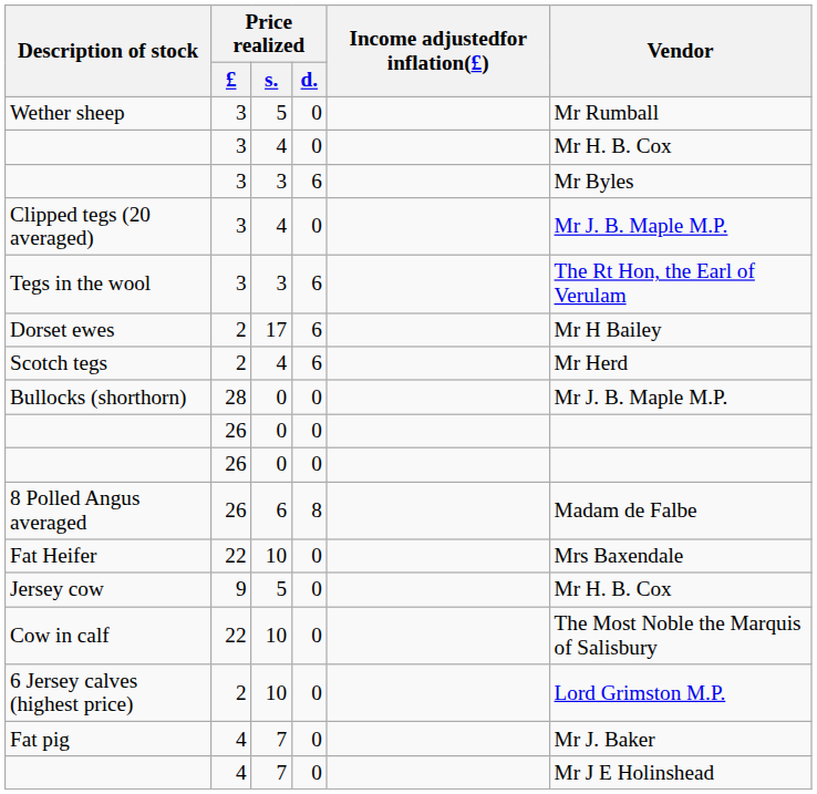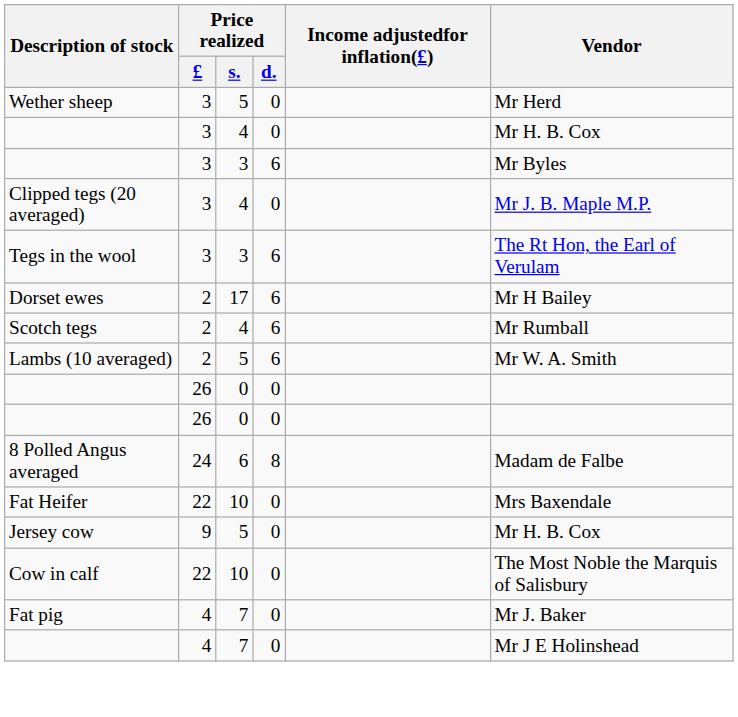Wether sheep | Vendor: Mr Rumball -> Mr Herd
Scotch tegs | Vendor: Mr Herd -> Mr Rumball
+ row: Lambs (10 averaged) | 2 | 5 | 6 | Mr W. A. Smith
- row: Bullocks (shorthorn) | 28 | 0 | 0 | Mr J. B. Maple M.P.
8 Polled Angus averaged | Price realized / £: 26 -> 24
- row: 6 Jersey calves (highest price) | 2 | 10 | 0 | Lord Grimston M.P.
